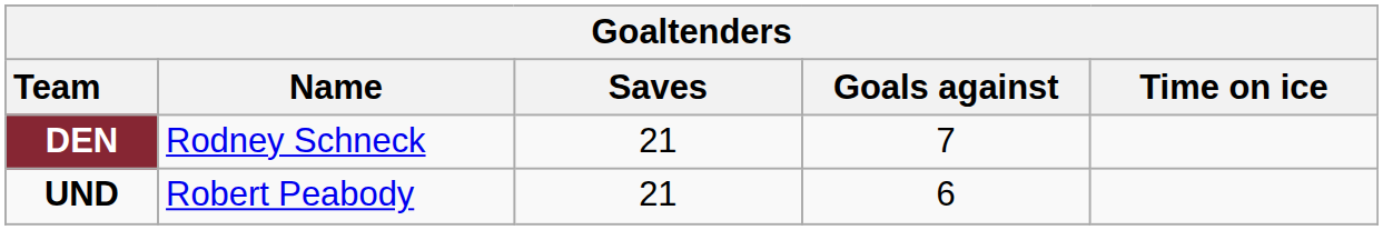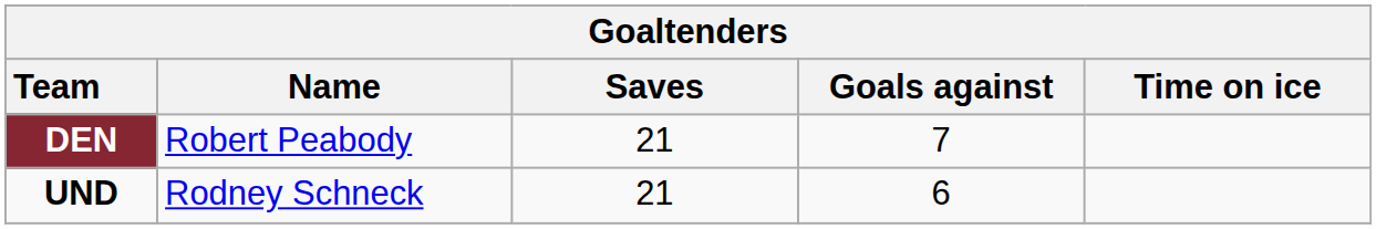DEN | Name: Rodney Schneck -> Robert Peabody
UND | Name: Robert Peabody -> Rodney Schneck
